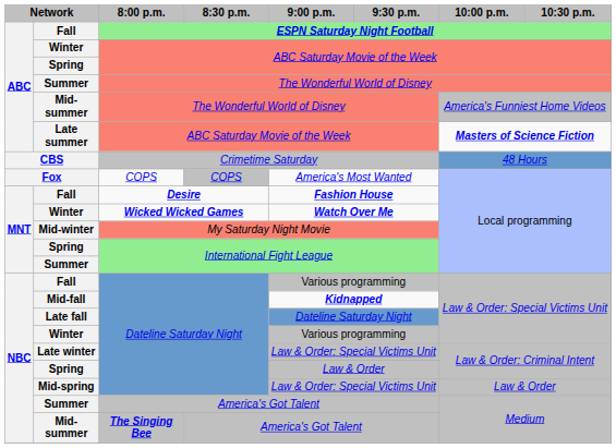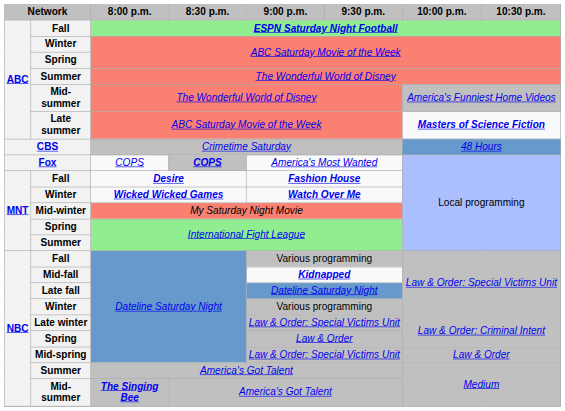Fox | 8:30 p.m.: normal -> bold
